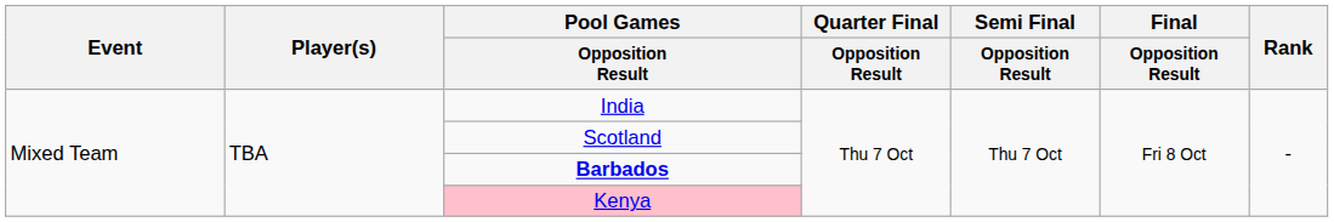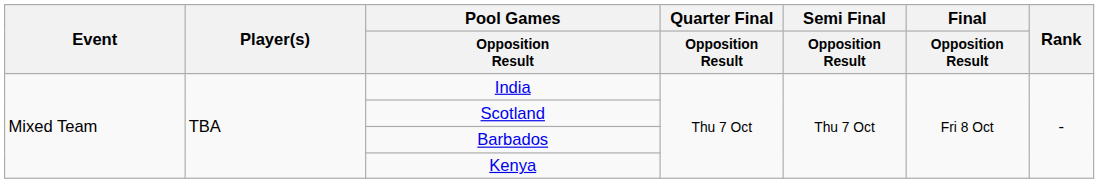Barbados | Pool Games / Opposition Result: bold -> normal
Kenya | Pool Games / Opposition Result: pink background -> no background
